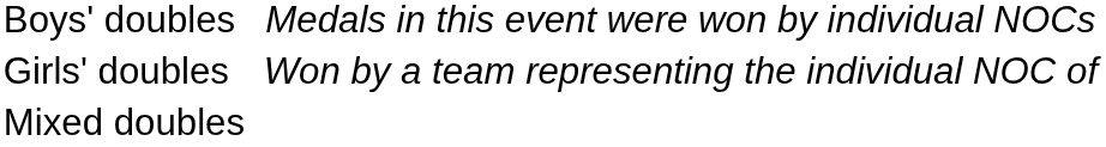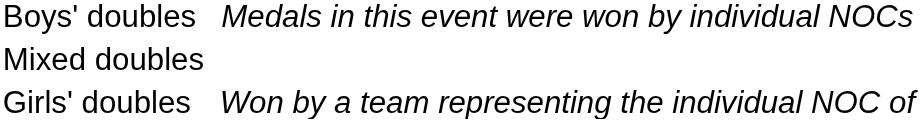rows swapped: Girls' doubles <-> Mixed doubles
